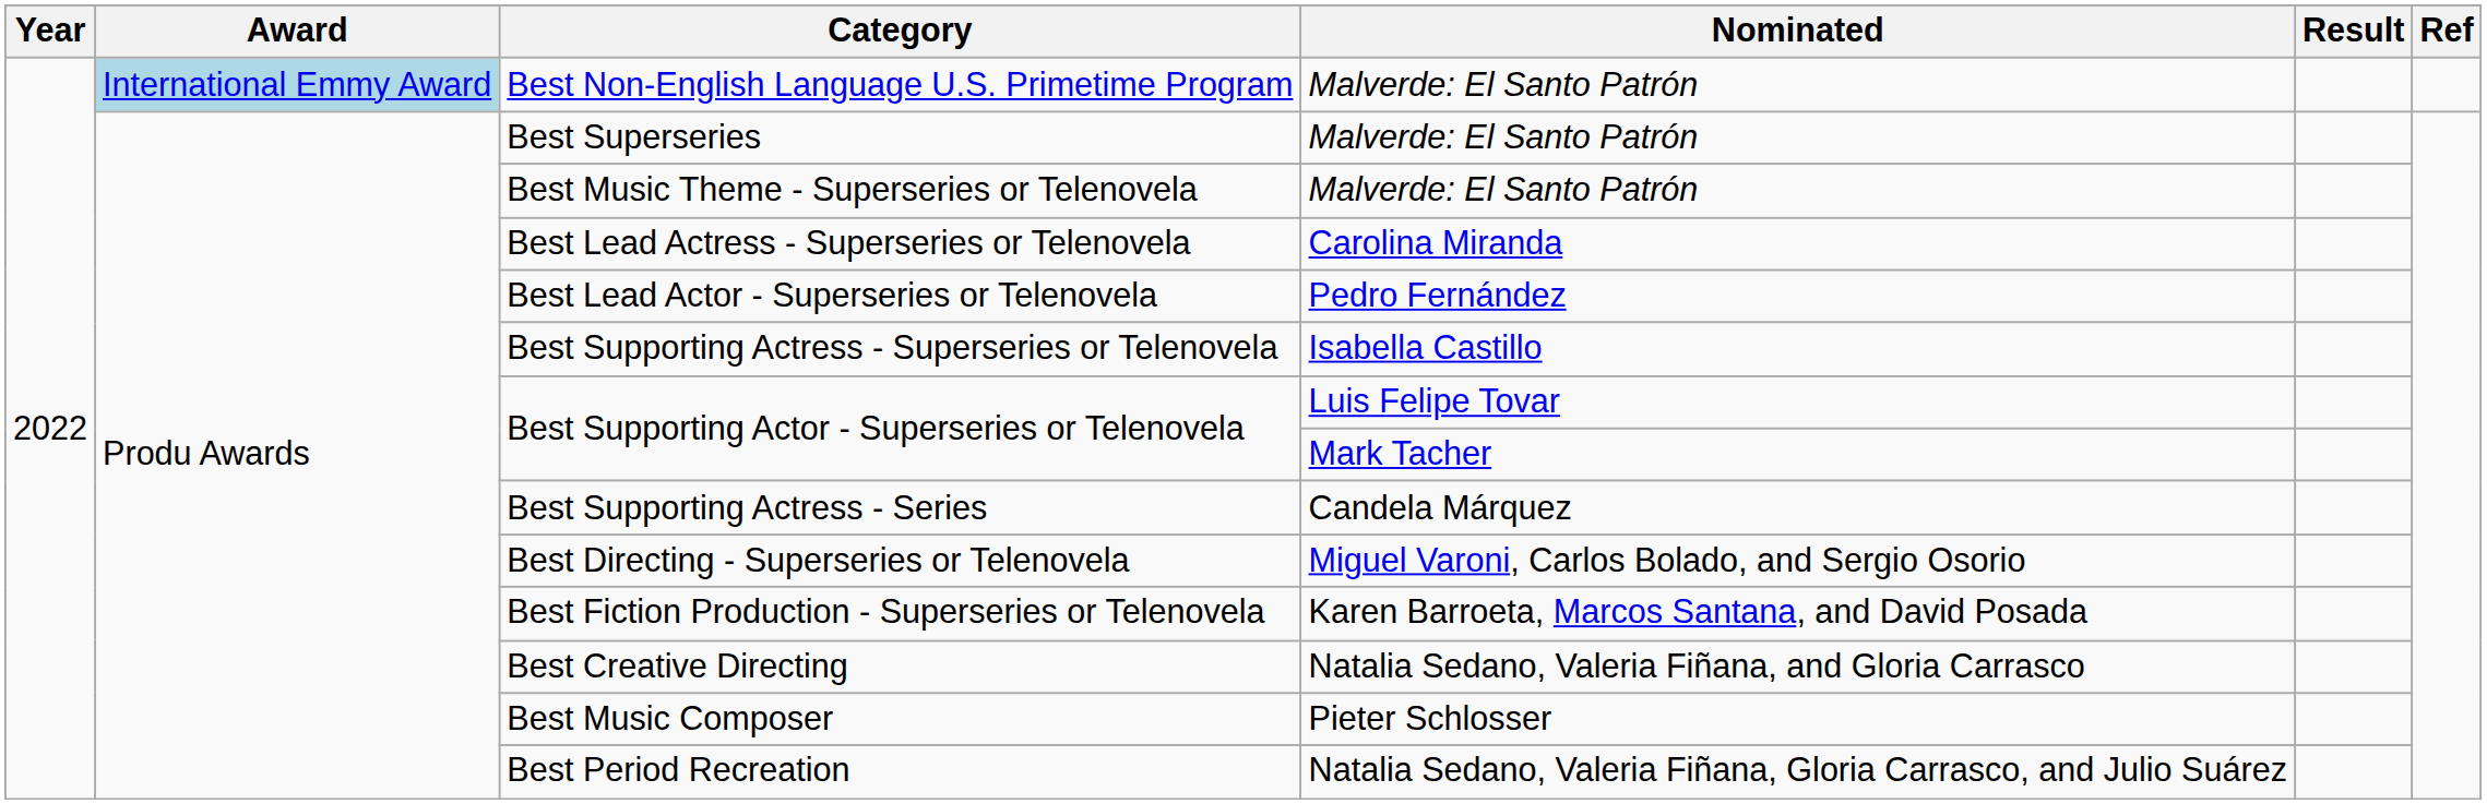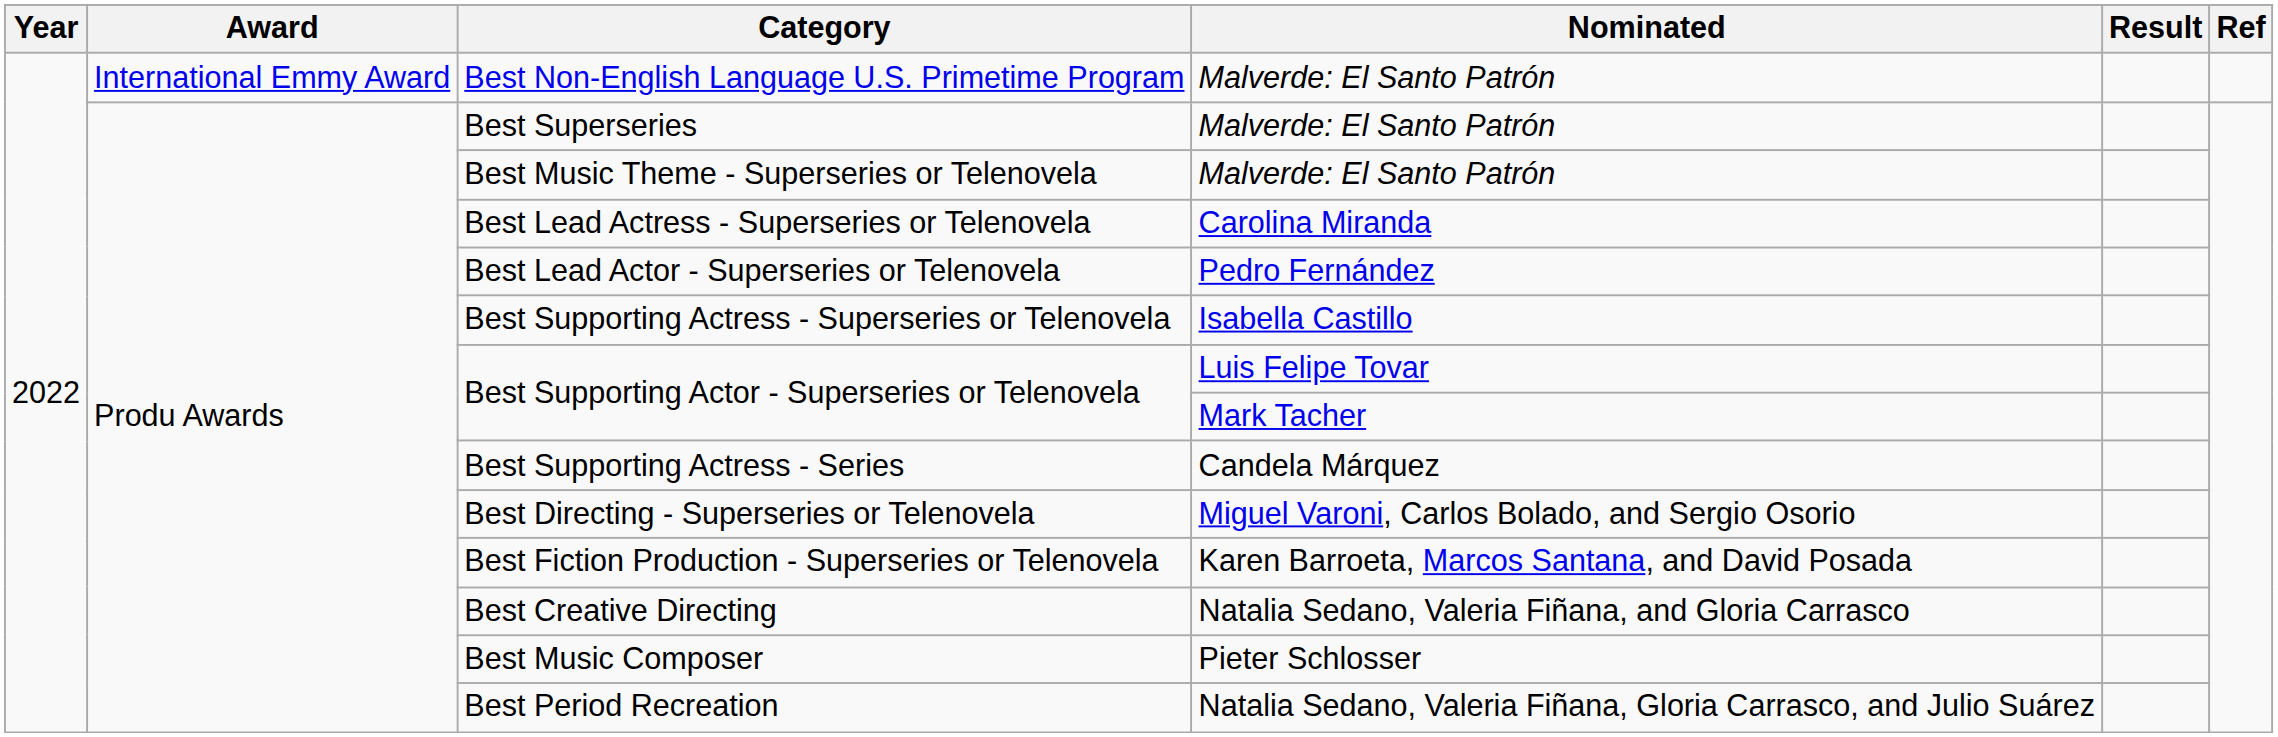Best Non-English Language U.S. Primetime Program | Award: lightblue background -> no background
